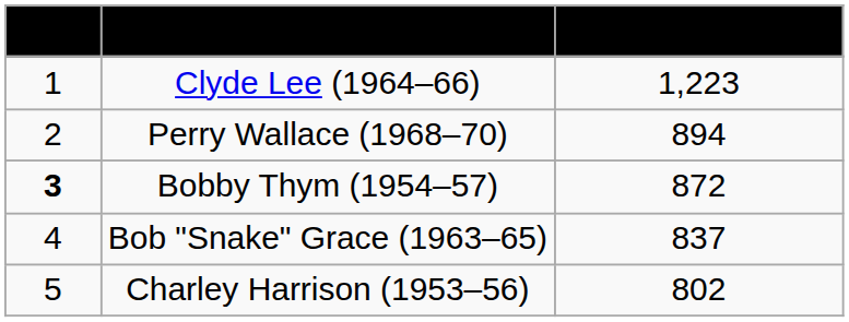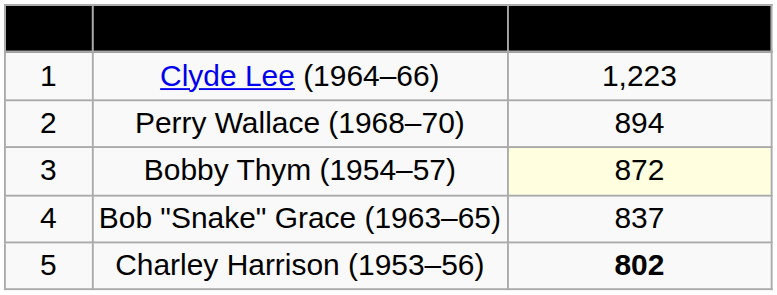Bobby Thym (1954–57) | column 1: bold -> normal
Bobby Thym (1954–57) | column 3: no background -> lightyellow background
Charley Harrison (1953–56) | column 3: normal -> bold
